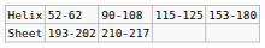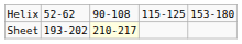Sheet | column 3: no background -> lightyellow background
